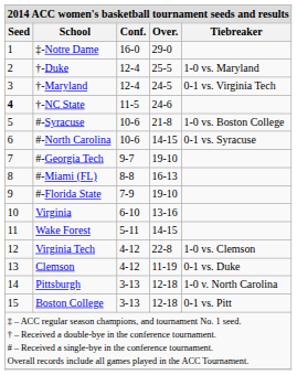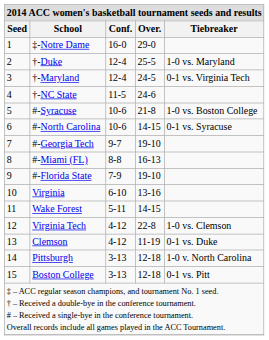†-NC State | Seed: bold -> normal
